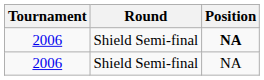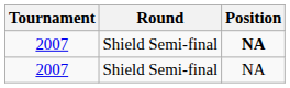row 2 | Tournament: 2006 -> 2007
row 3 | Tournament: 2006 -> 2007
